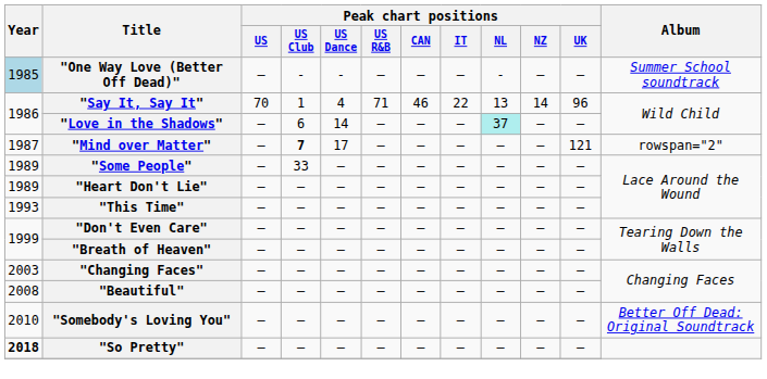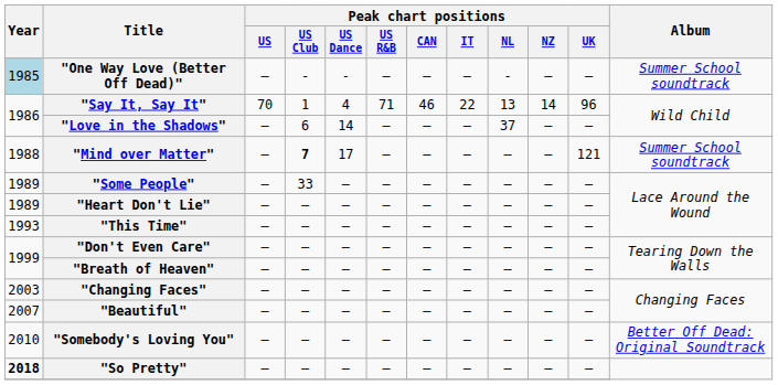"Love in the Shadows" | Peak chart positions / NL: paleturquoise background -> no background
"Mind over Matter" | Year: 1987 -> 1988
"Mind over Matter" | Album: rowspan="2" -> Summer School soundtrack
"Beautiful" | Year: 2008 -> 2007
